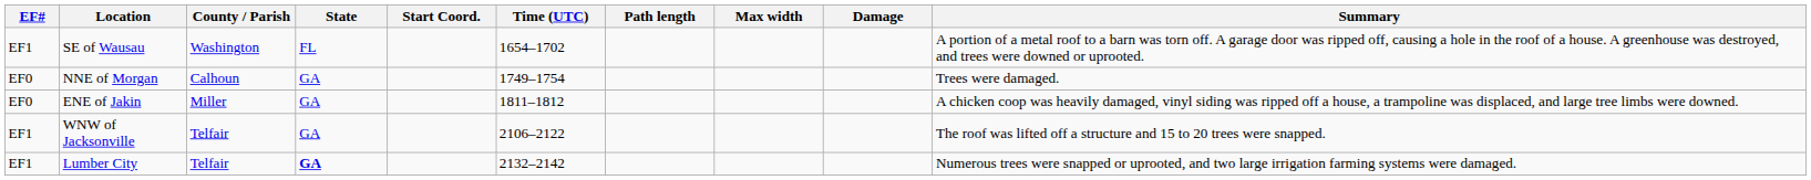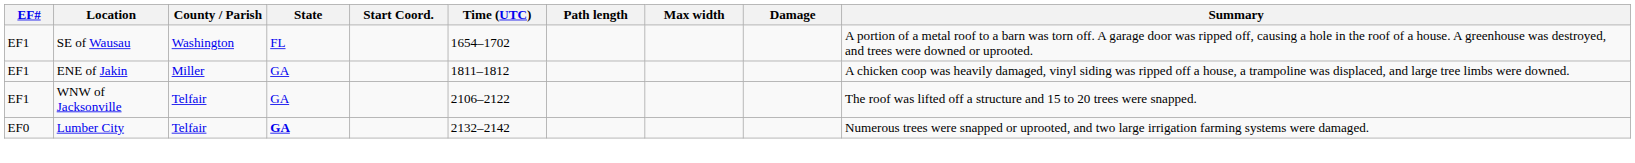- row: EF0 | NNE of Morgan | Calhoun | GA | 1749–1754 | Trees were damaged.
ENE of Jakin | EF#: EF0 -> EF1
Lumber City | EF#: EF1 -> EF0
